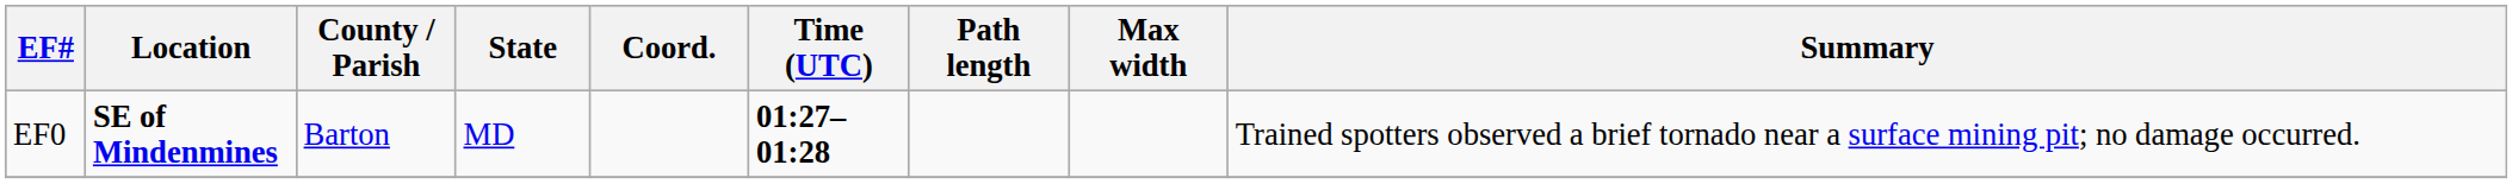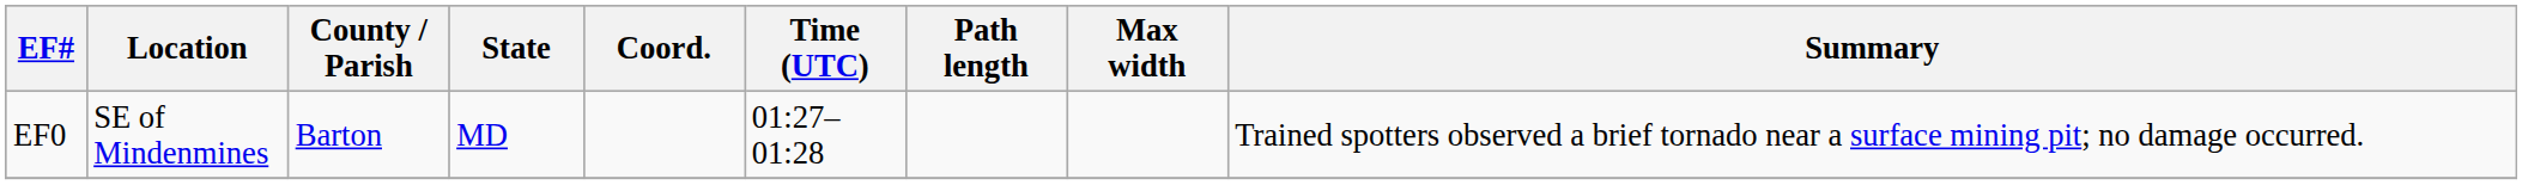EF0 | Location: bold -> normal
EF0 | Time (UTC): bold -> normal
